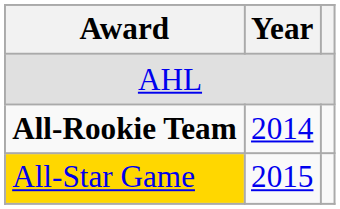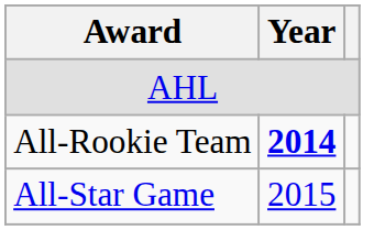All-Rookie Team | Award: bold -> normal
All-Rookie Team | Year: normal -> bold
All-Star Game | Award: gold background -> no background
